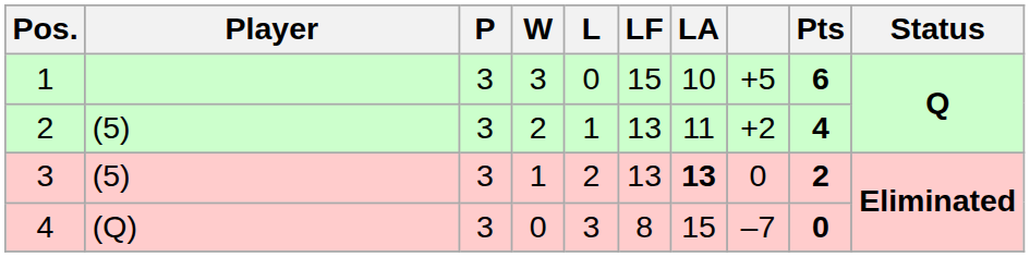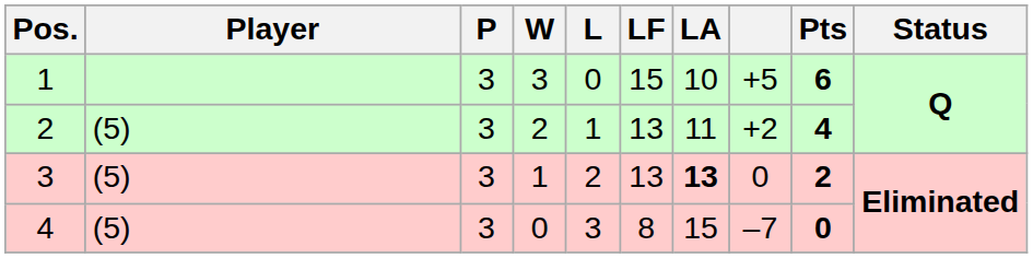row 5 | Player: (Q) -> (5)
